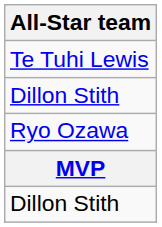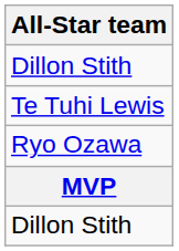row 2 | column 1: Te Tuhi Lewis -> Dillon Stith
row 3 | column 1: Dillon Stith -> Te Tuhi Lewis
